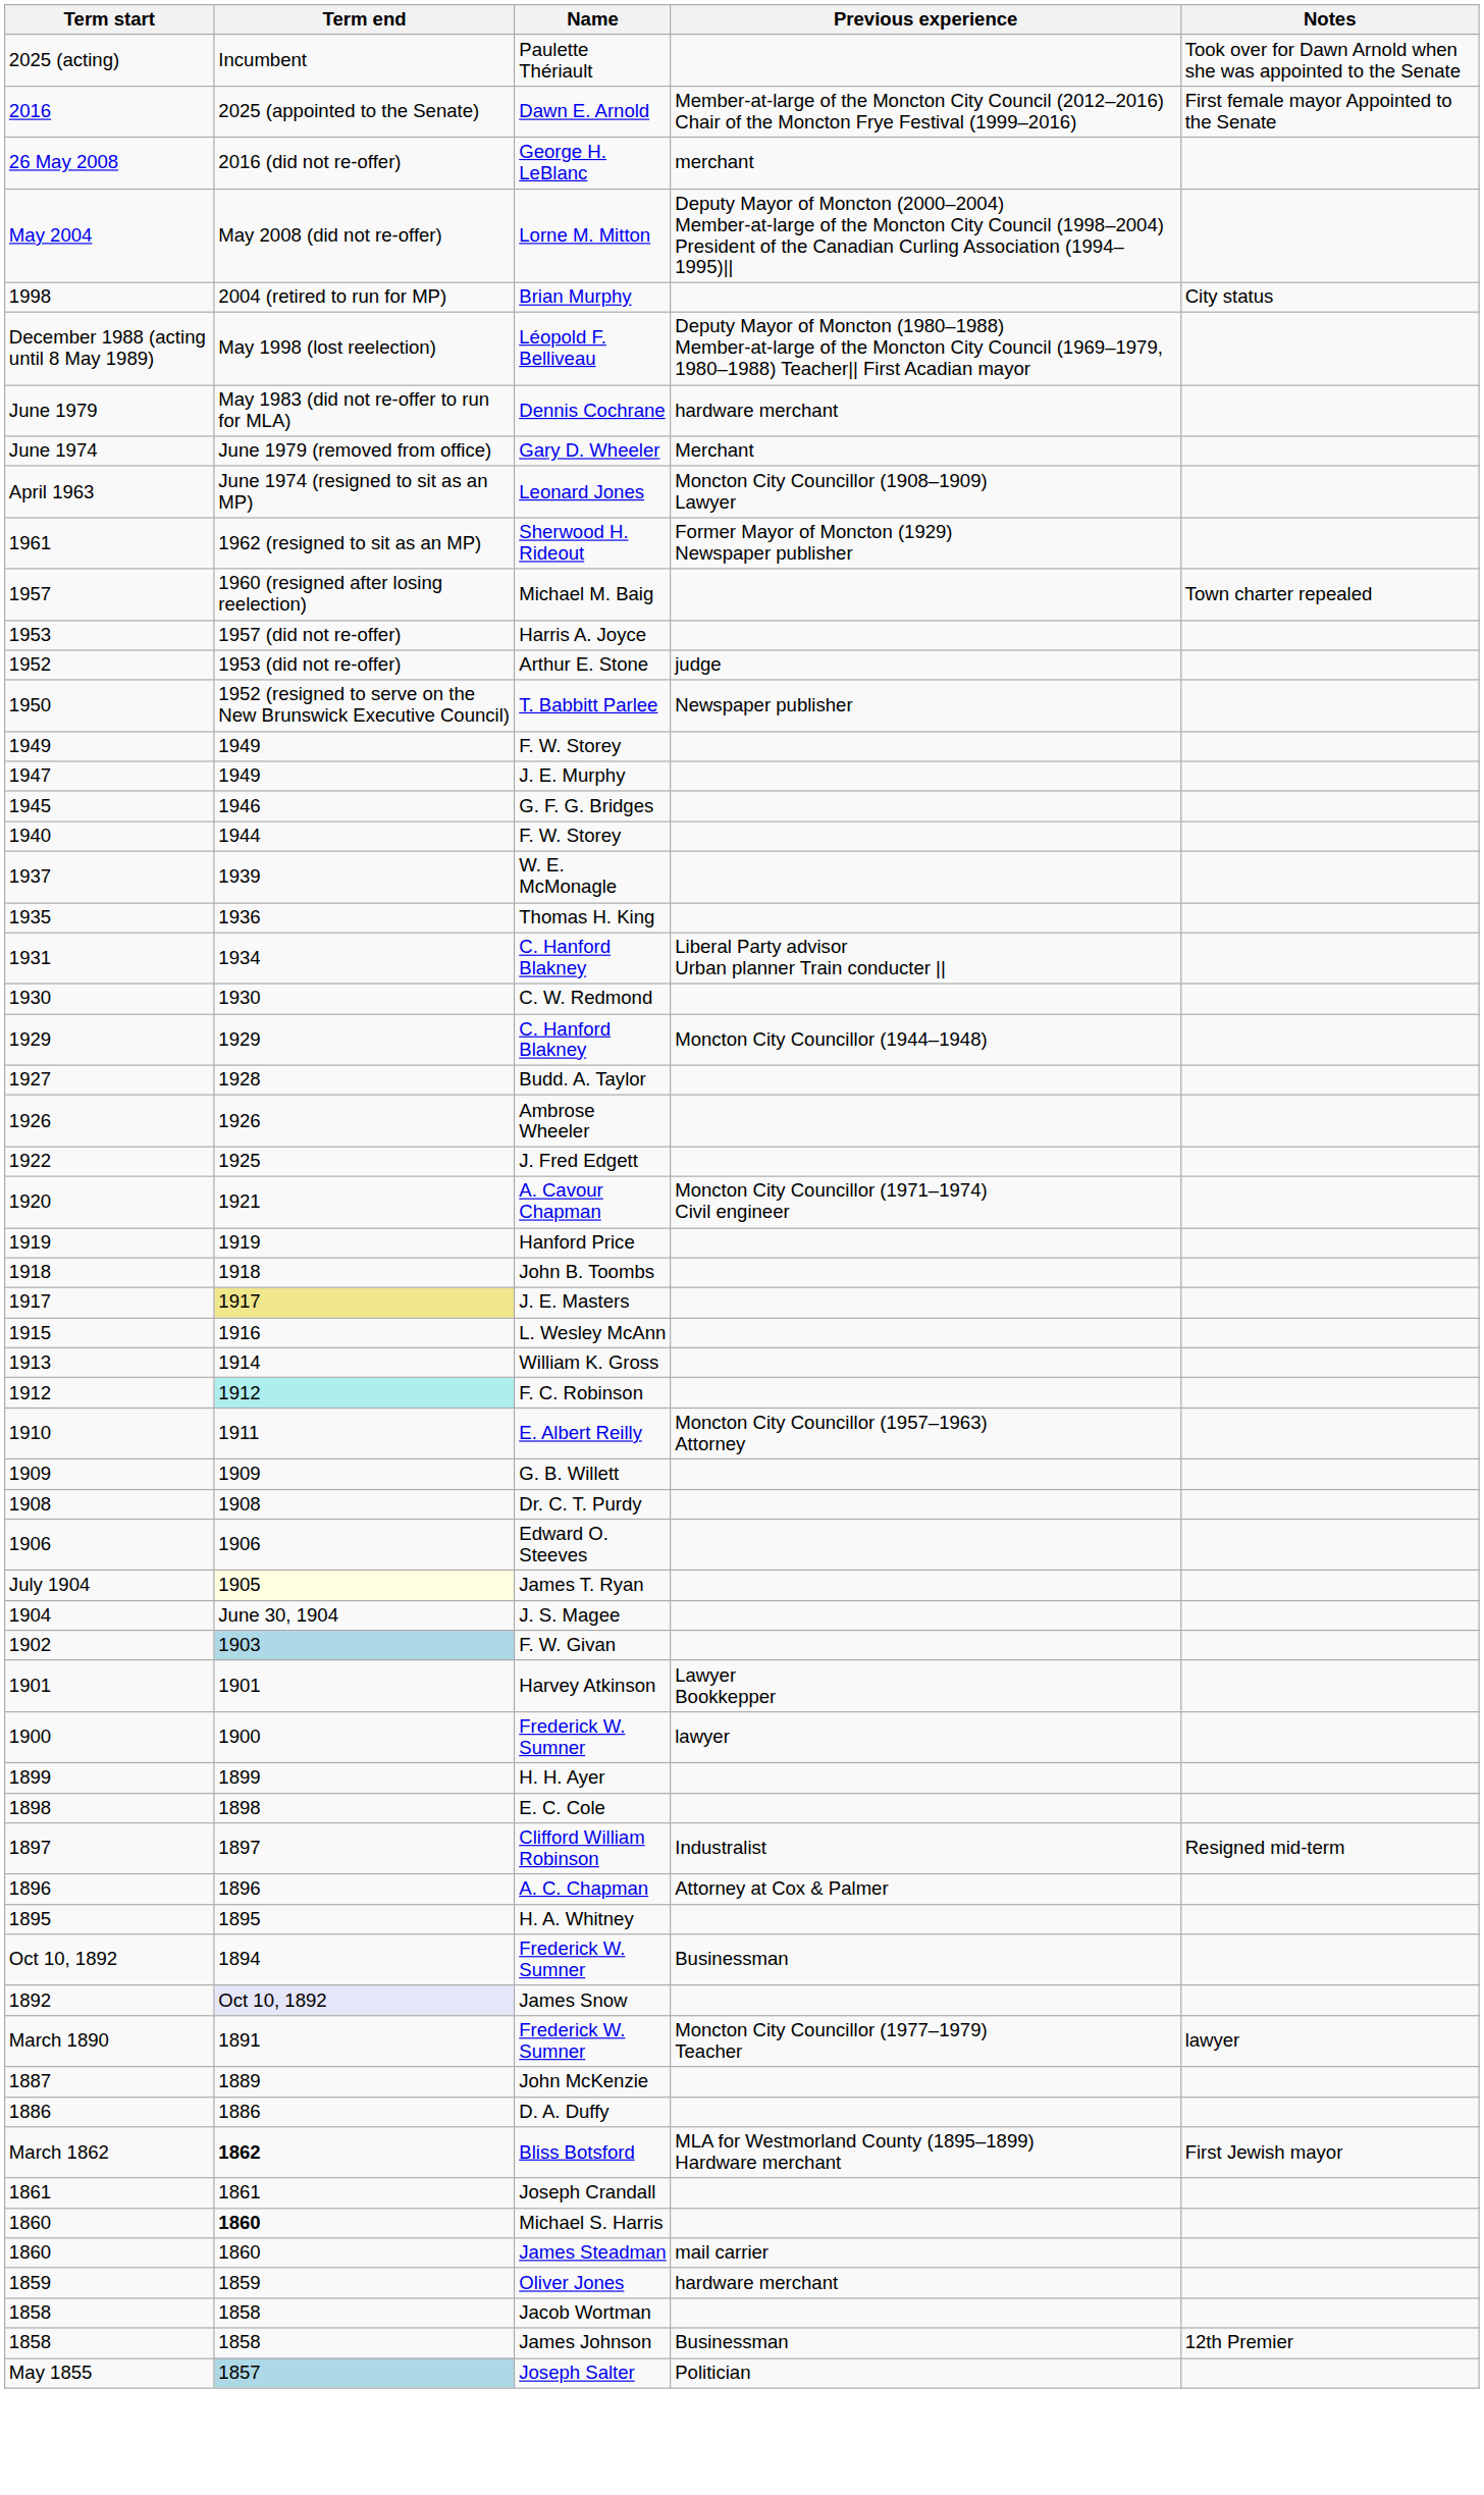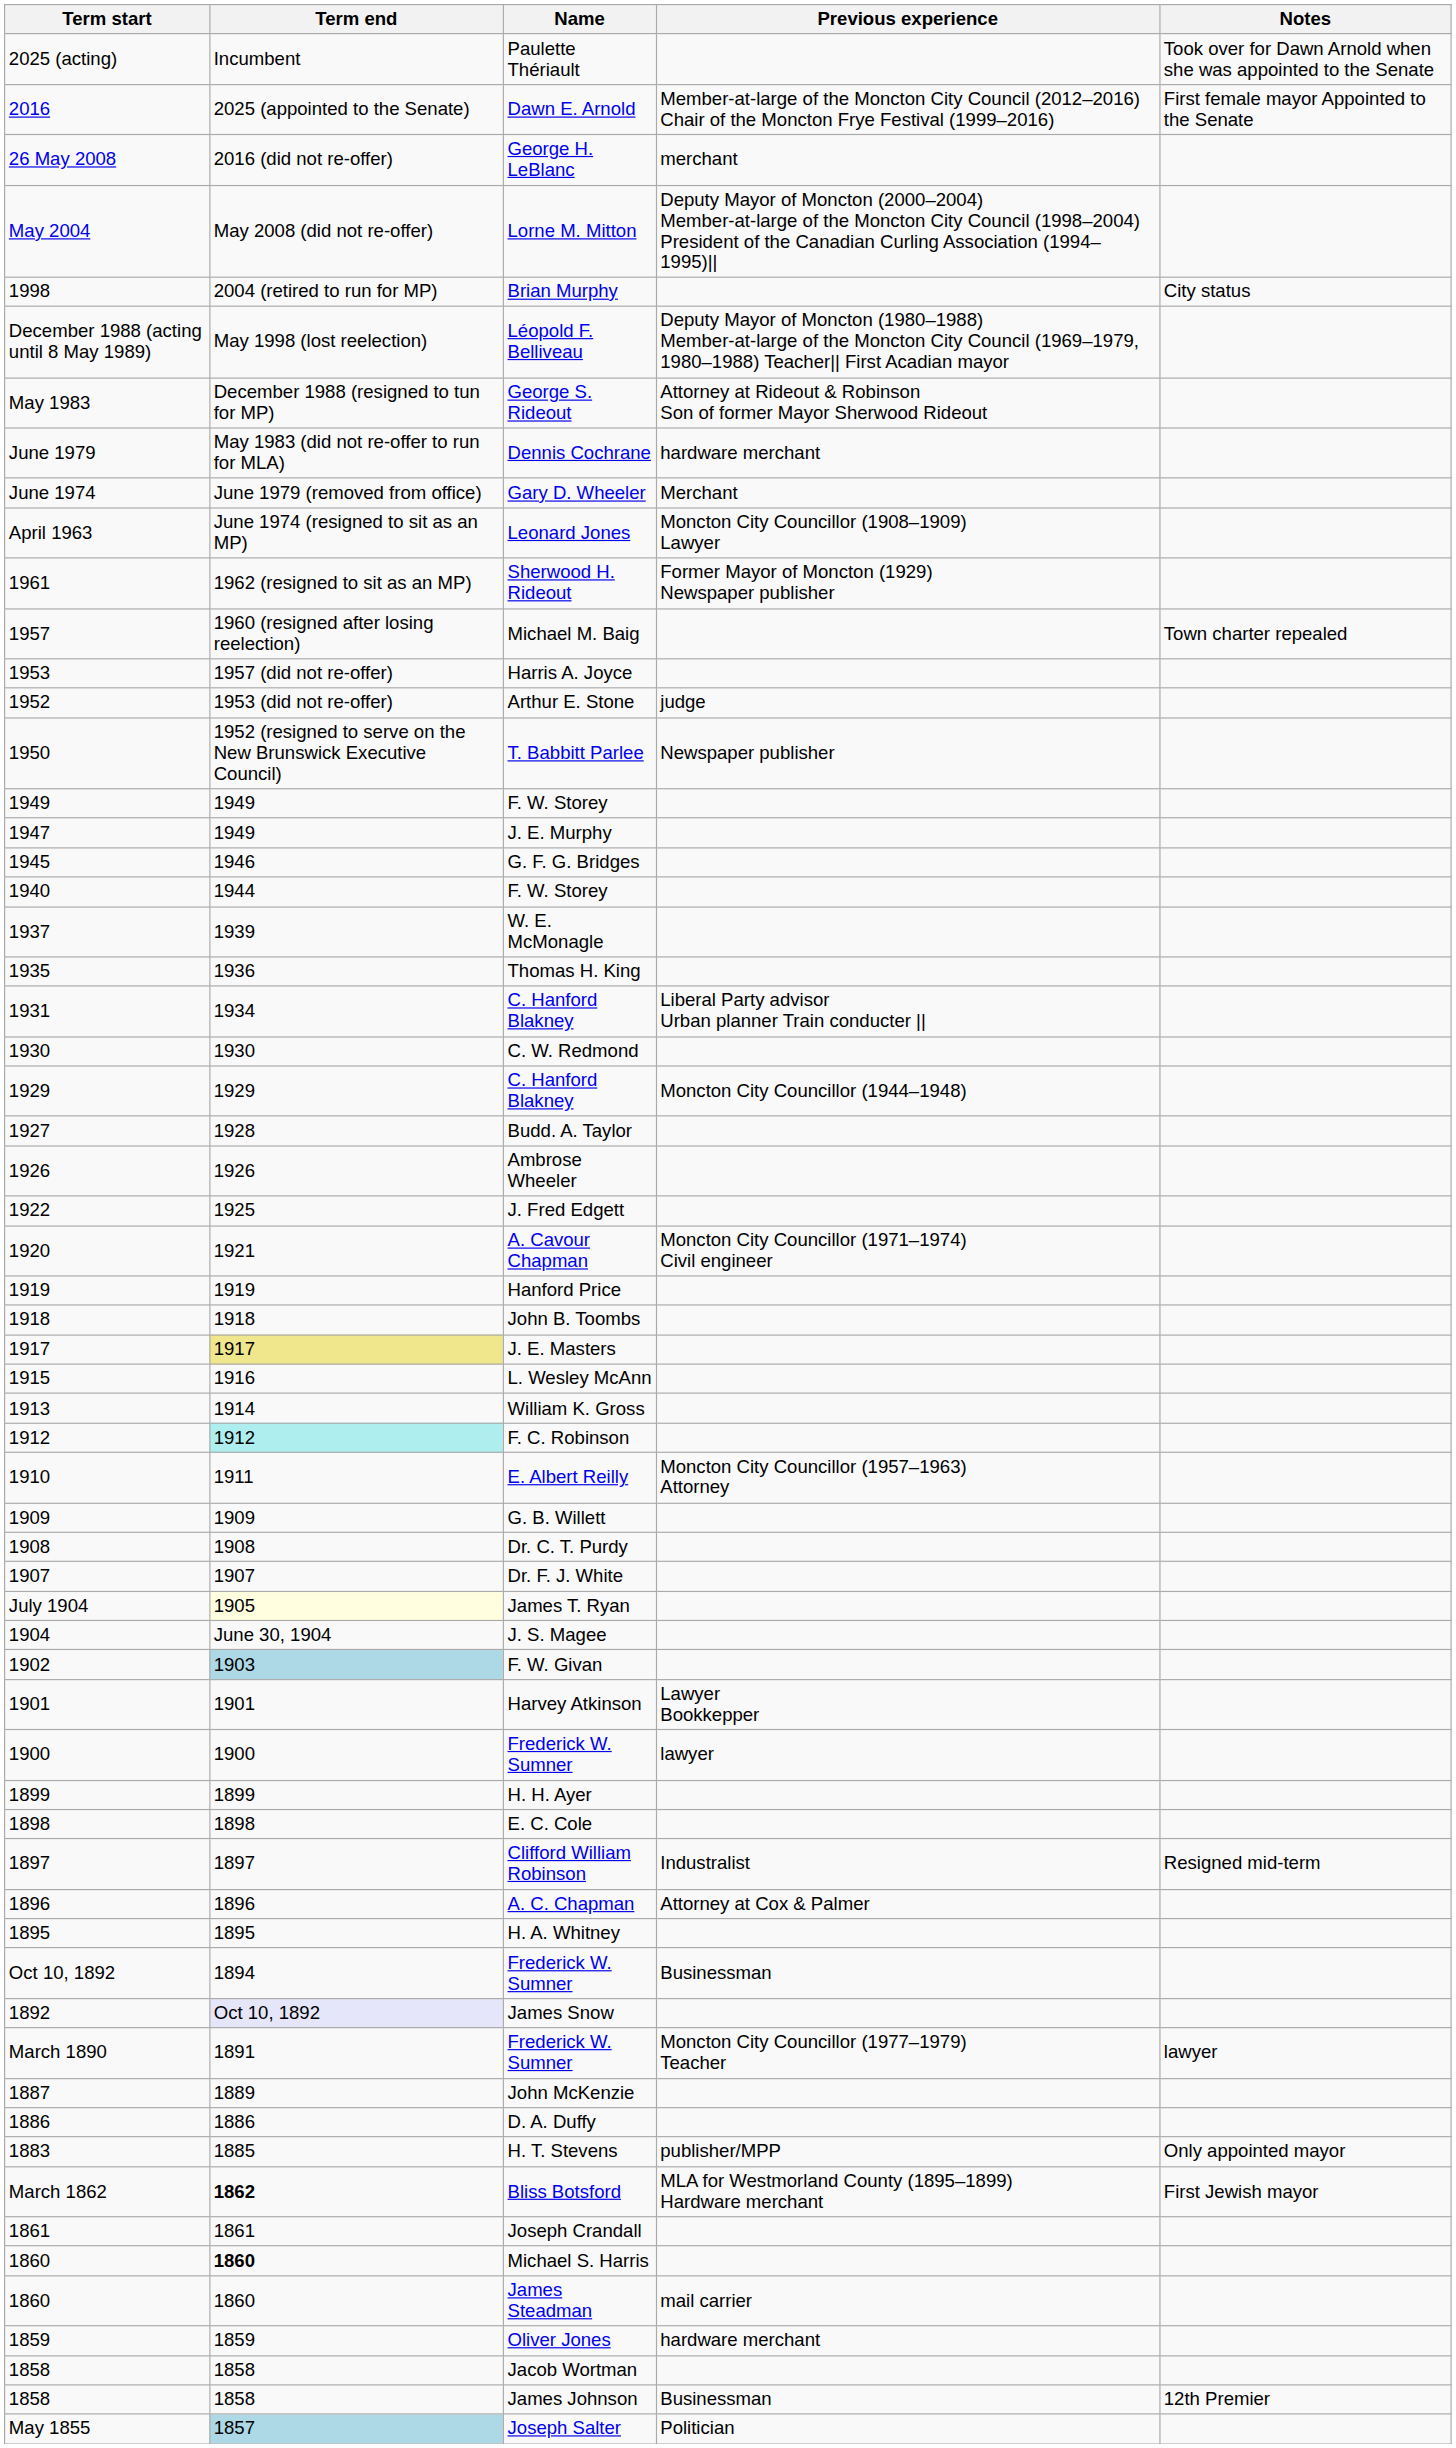+ row: May 1983 | December 1988 (resigned to tun for MP) | George S. Rideout | Attorney at Rideout & Robinson Son of former Mayor Sherwood Rideout
+ row: 1907 | 1907 | Dr. F. J. White
- row: 1906 | 1906 | Edward O. Steeves
+ row: 1883 | 1885 | H. T. Stevens | publisher/MPP | Only appointed mayor
